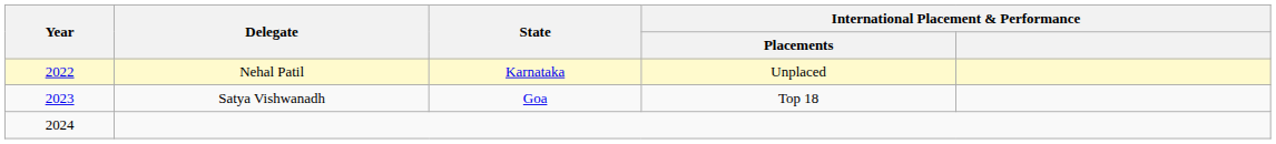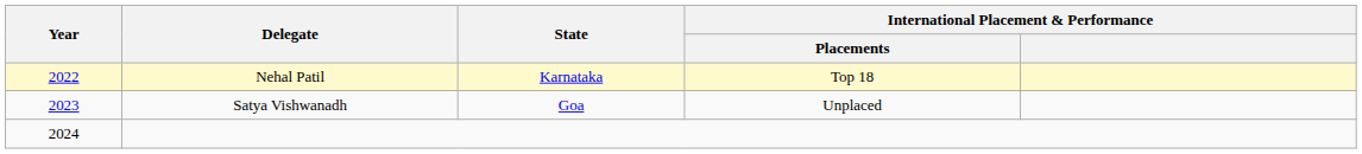Nehal Patil | International Placement & Performance / Placements: Unplaced -> Top 18
Satya Vishwanadh | International Placement & Performance / Placements: Top 18 -> Unplaced
